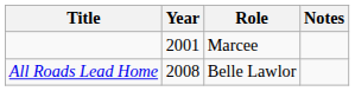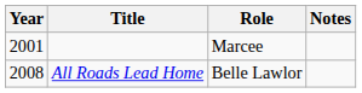columns swapped: Year <-> Title
